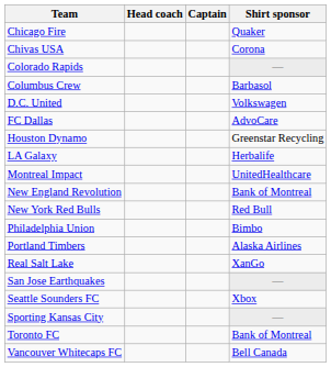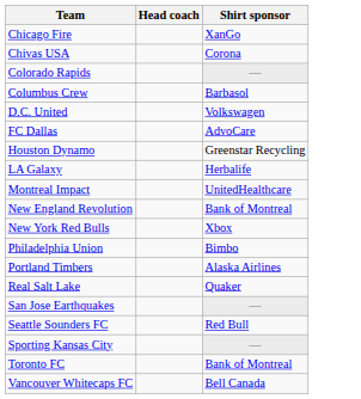- column: Captain
Chicago Fire | Shirt sponsor: Quaker -> XanGo
New York Red Bulls | Shirt sponsor: Red Bull -> Xbox
Real Salt Lake | Shirt sponsor: XanGo -> Quaker
Seattle Sounders FC | Shirt sponsor: Xbox -> Red Bull
